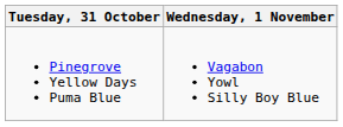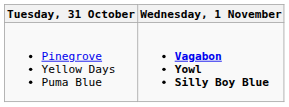Pinegrove Yellow Days Puma Blue | Wednesday, 1 November: normal -> bold
